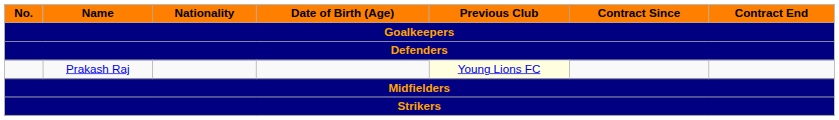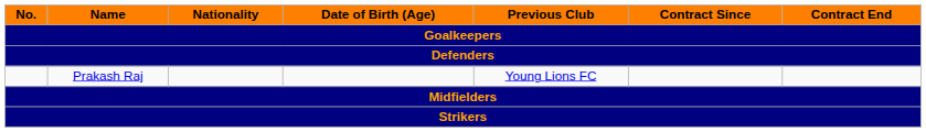Prakash Raj | Previous Club: lightyellow background -> no background
